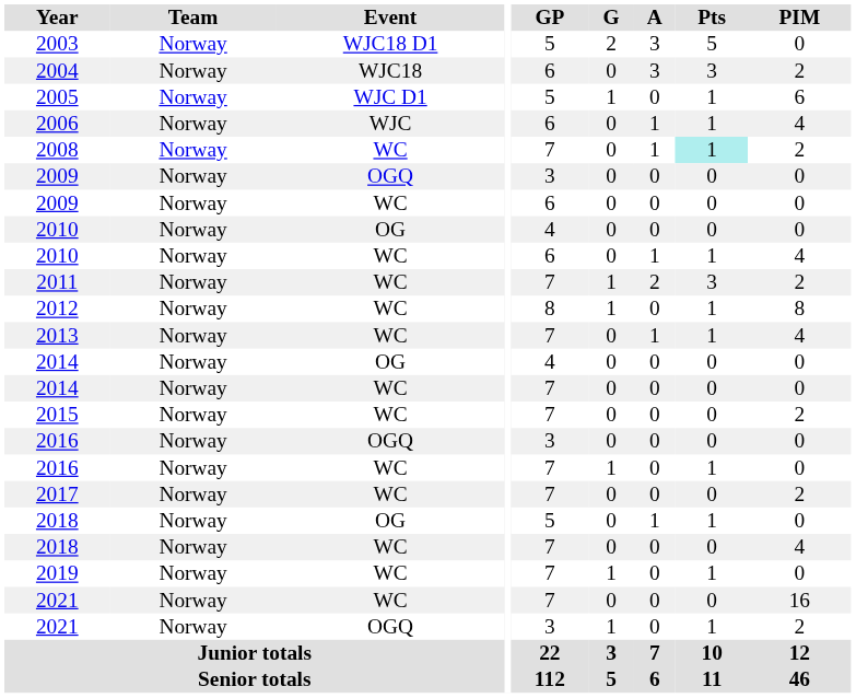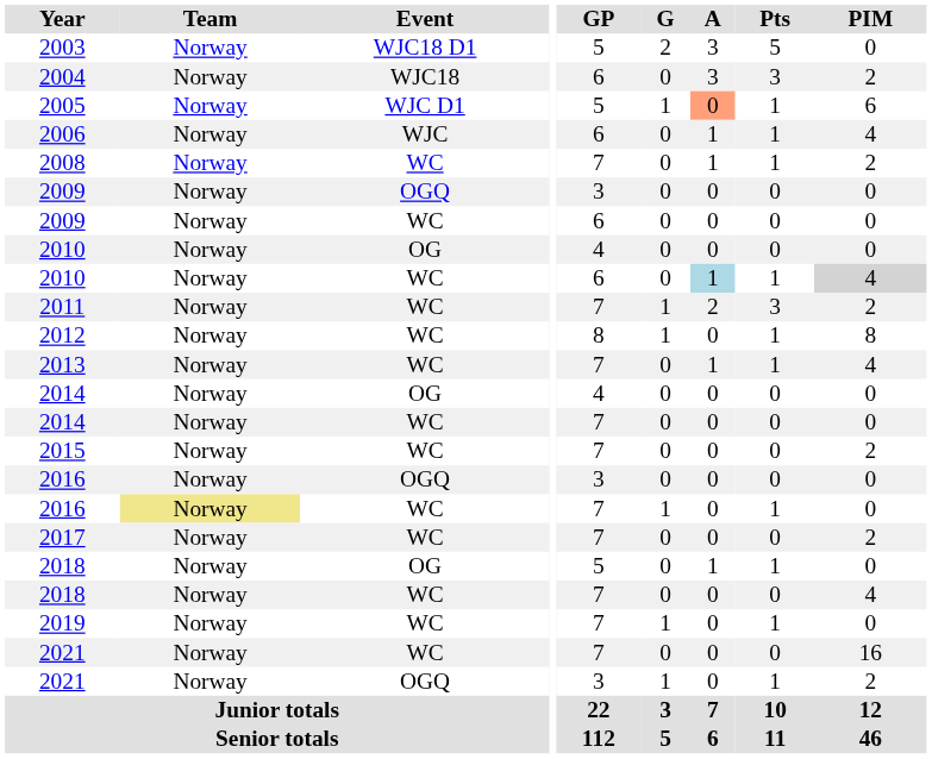2005 | A: no background -> lightsalmon background
2008 | Pts: paleturquoise background -> no background
2010 / WC | A: no background -> lightblue background
2010 / WC | PIM: no background -> lightgrey background
2016 / WC | Team: no background -> khaki background
